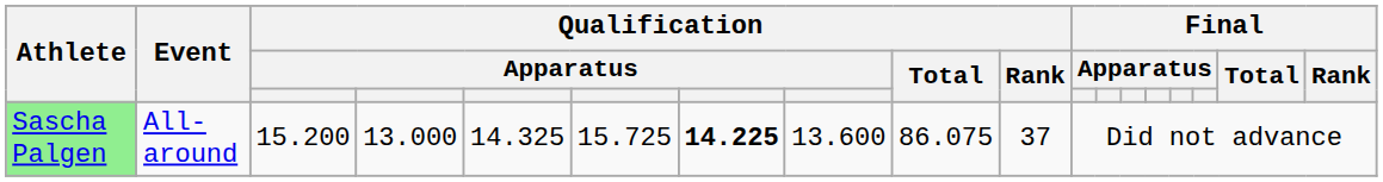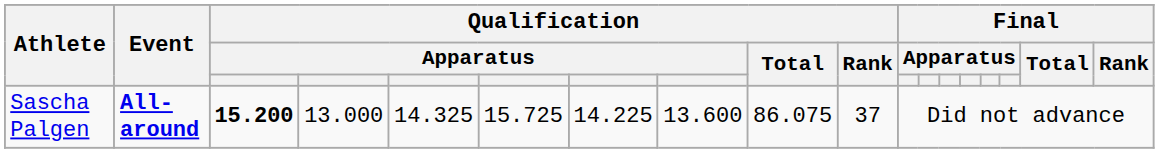row 4 | Athlete: lightgreen background -> no background
row 4 | Event: normal -> bold
row 4 | column 3: normal -> bold
row 4 | column 7: bold -> normal
